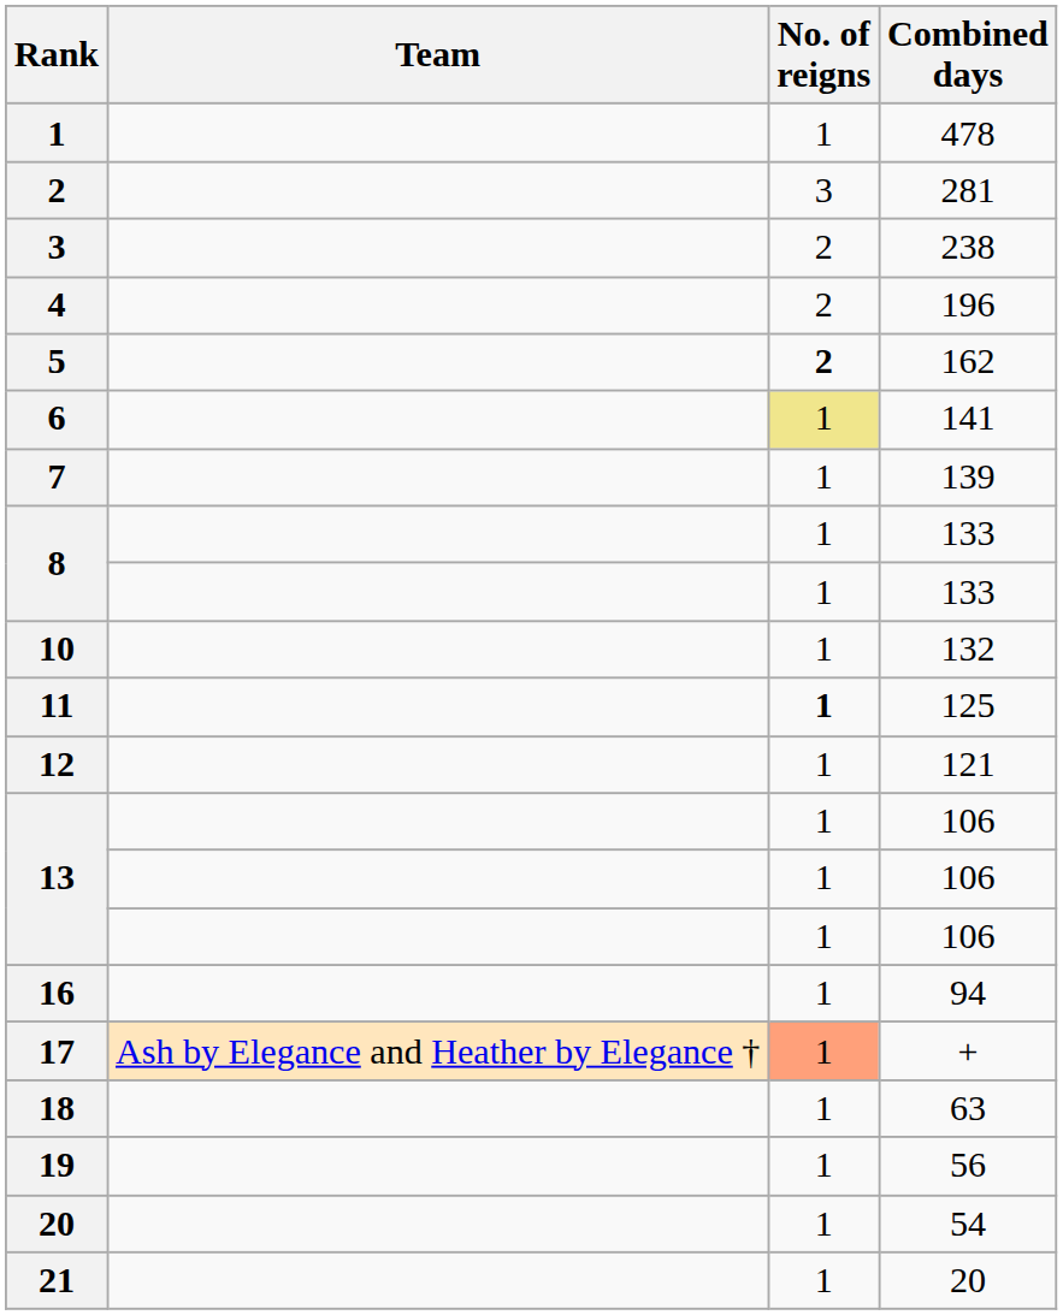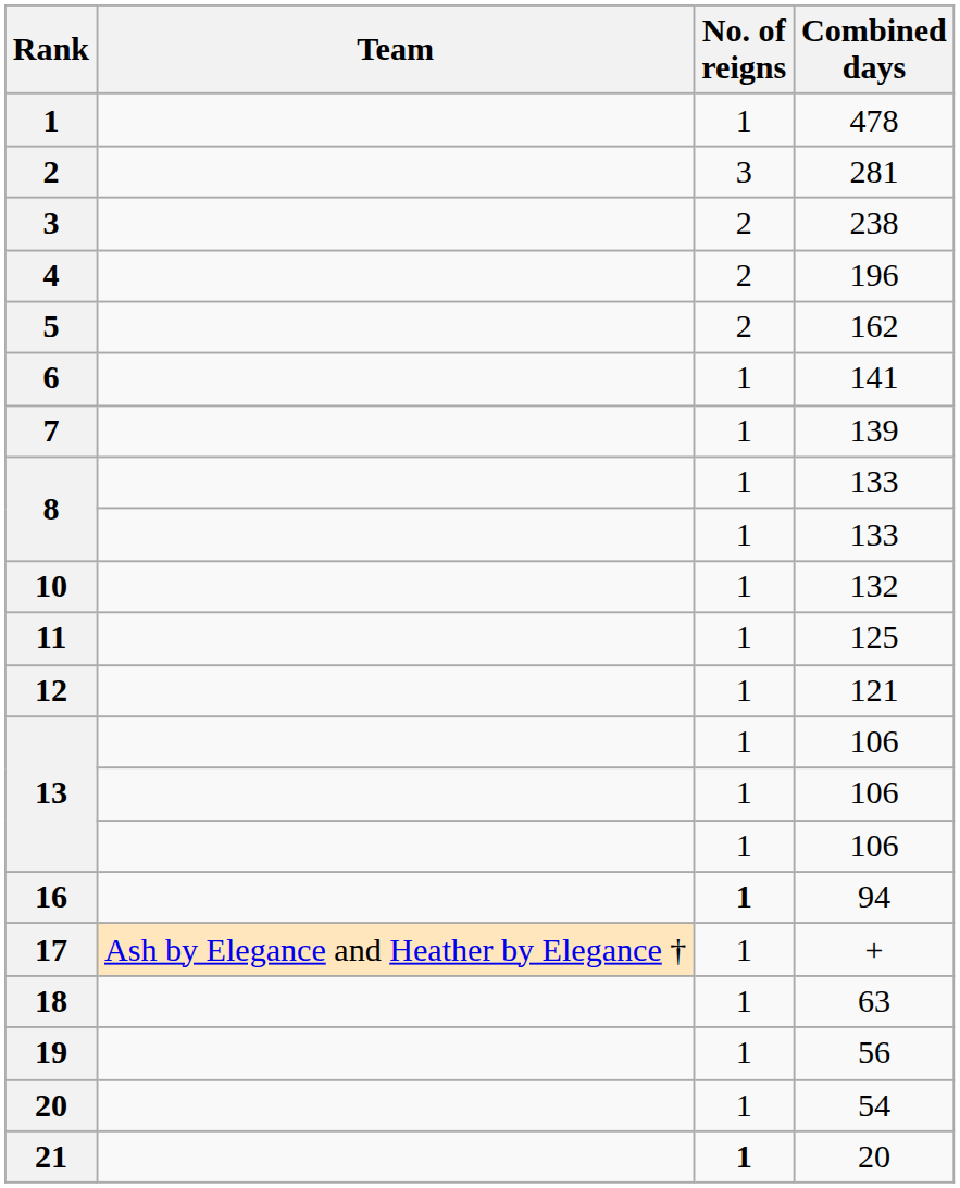5 | No. of reigns: bold -> normal
6 | No. of reigns: khaki background -> no background
11 | No. of reigns: bold -> normal
16 | No. of reigns: normal -> bold
17 | No. of reigns: lightsalmon background -> no background
21 | No. of reigns: normal -> bold
